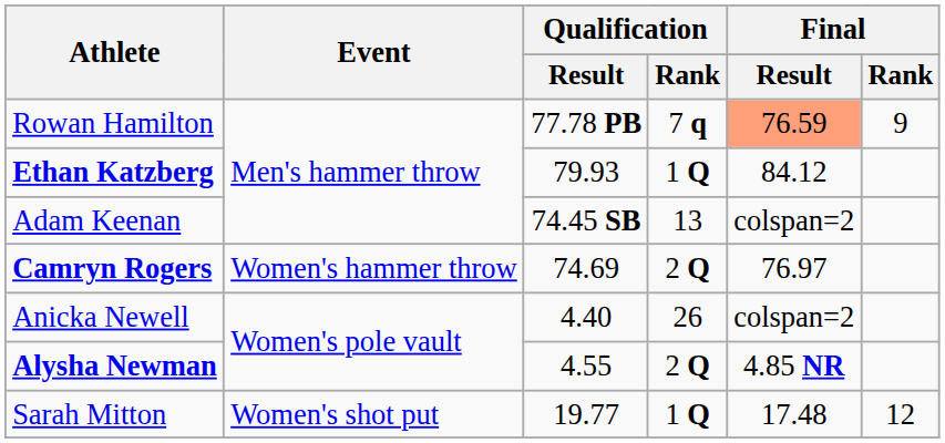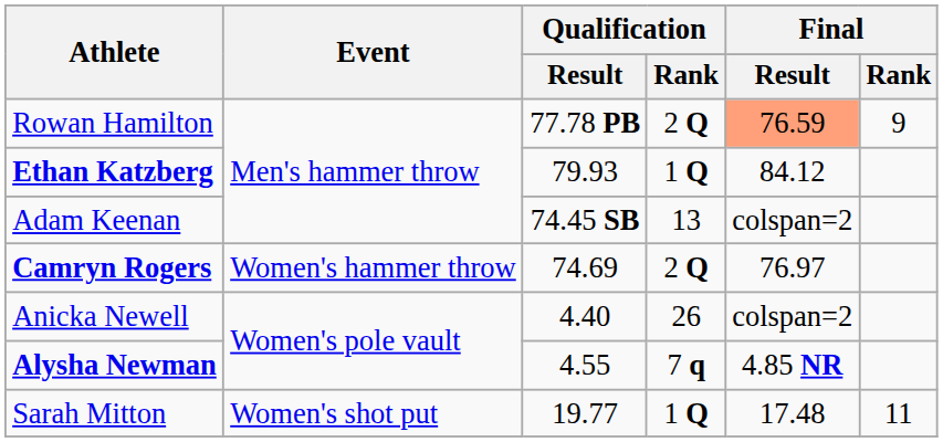Rowan Hamilton | Qualification / Rank: 7 q -> 2 Q
Alysha Newman | Qualification / Rank: 2 Q -> 7 q
Sarah Mitton | Final / Rank: 12 -> 11
